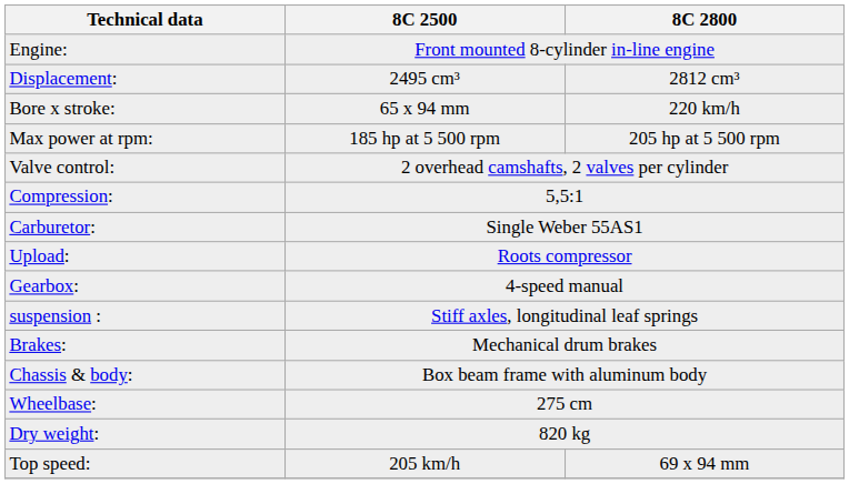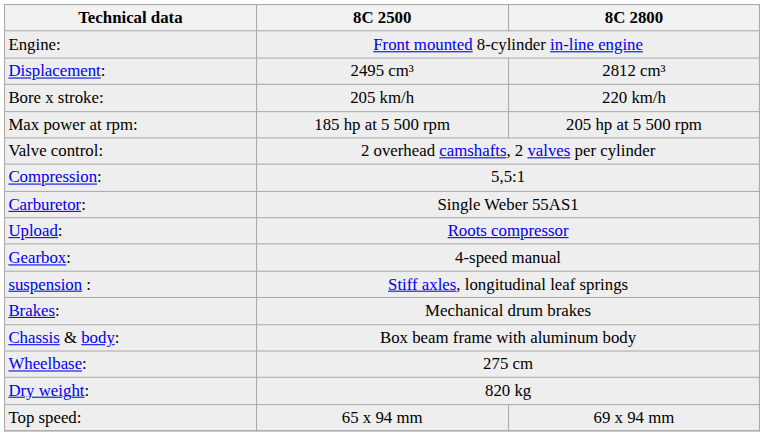Bore x stroke: | 8C 2500: 65 x 94 mm -> 205 km/h
Top speed: | 8C 2500: 205 km/h -> 65 x 94 mm
